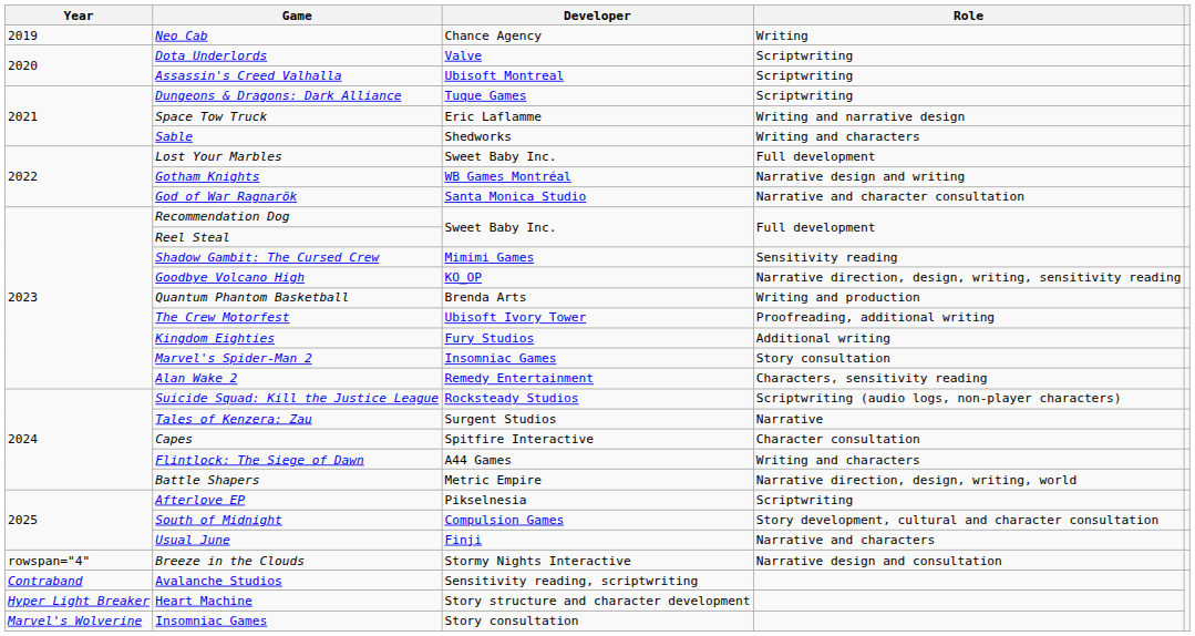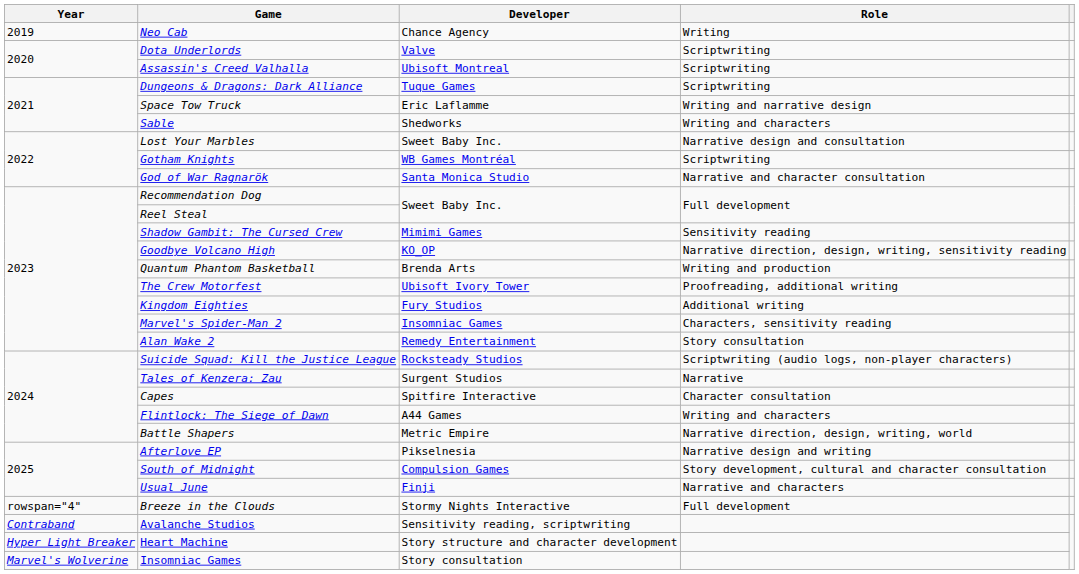Lost Your Marbles | Role: Full development -> Narrative design and consultation
Gotham Knights | Role: Narrative design and writing -> Scriptwriting
Marvel's Spider-Man 2 | Role: Story consultation -> Characters, sensitivity reading
Alan Wake 2 | Role: Characters, sensitivity reading -> Story consultation
Afterlove EP | Role: Scriptwriting -> Narrative design and writing
Breeze in the Clouds | Role: Narrative design and consultation -> Full development
